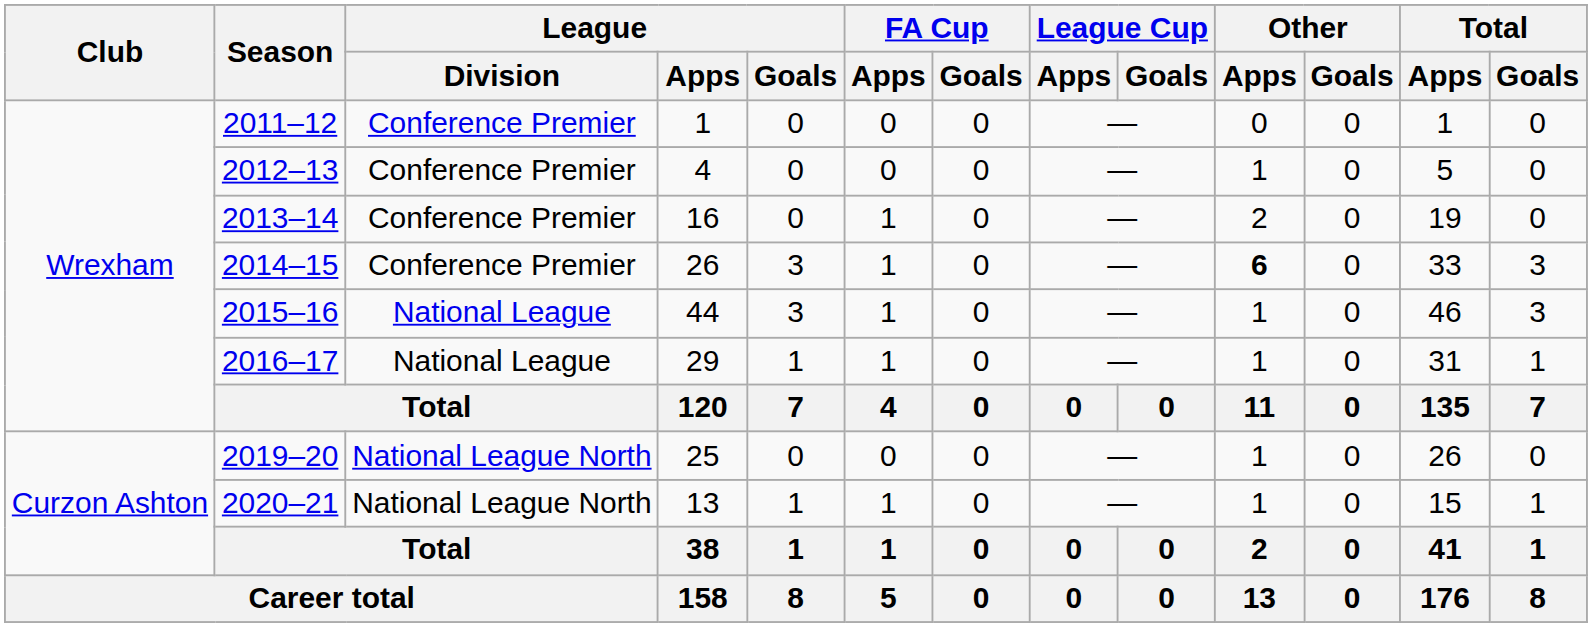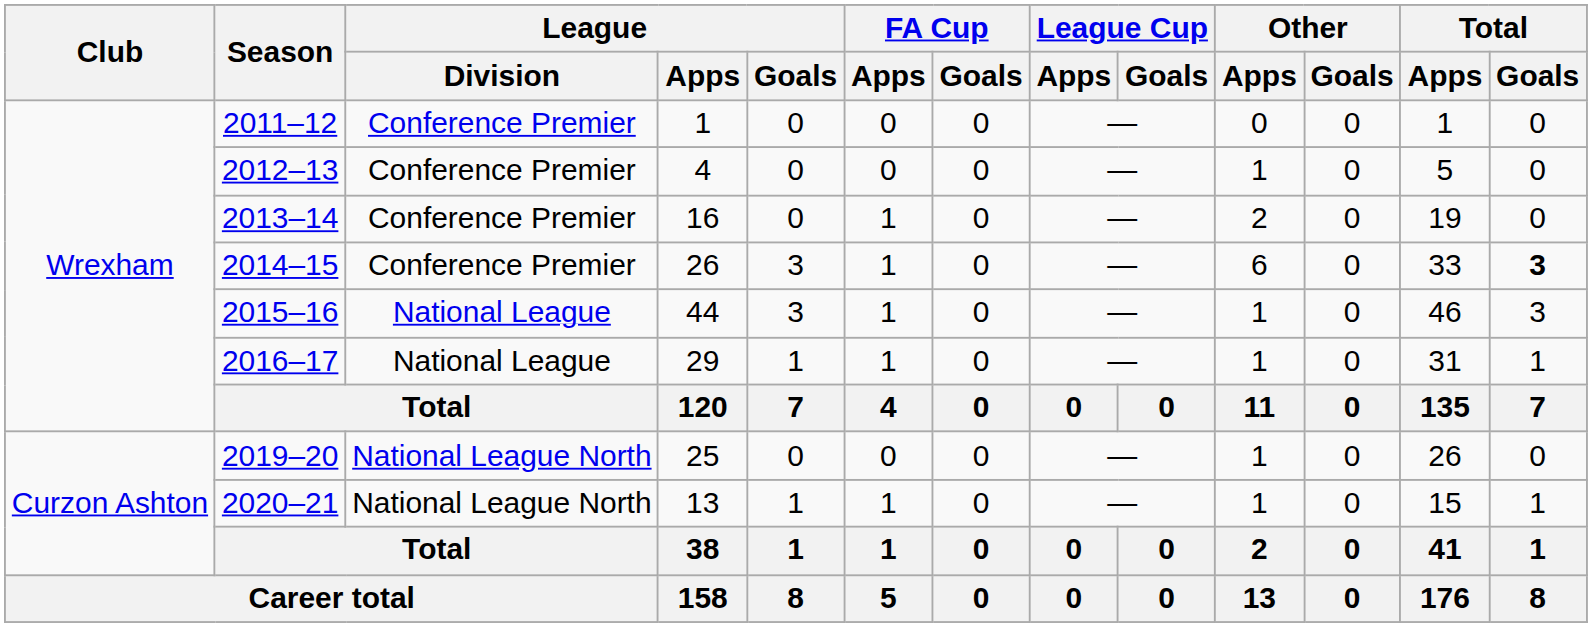2014–15 | Other / Apps: bold -> normal
2014–15 | Total / Goals: normal -> bold
